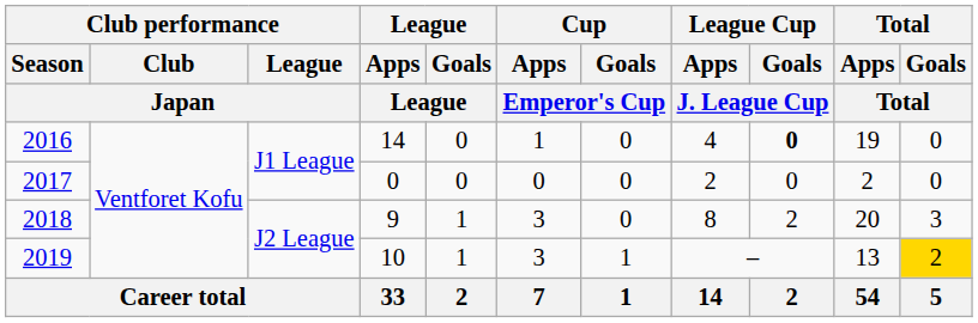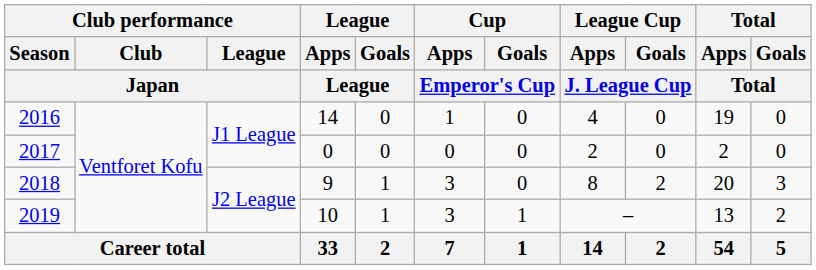2016 | League Cup / Goals / J. League Cup: bold -> normal
2019 | Total / Goals / Total: gold background -> no background
